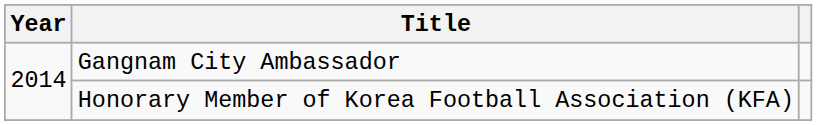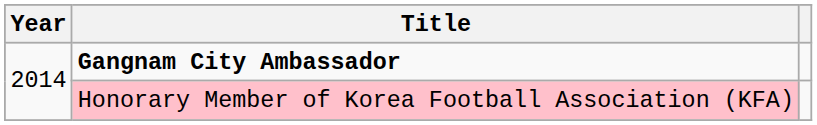Gangnam City Ambassador | Title: normal -> bold
Honorary Member of Korea Football Association (KFA) | Title: no background -> pink background
